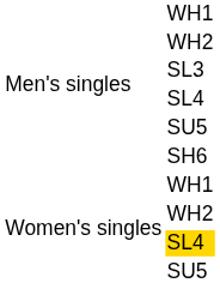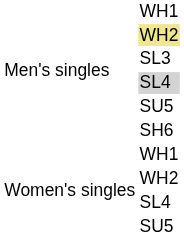Men's singles / WH2 | column 2: no background -> khaki background
Men's singles / SL4 | column 2: no background -> lightgrey background
Women's singles / SL4 | column 2: gold background -> no background
